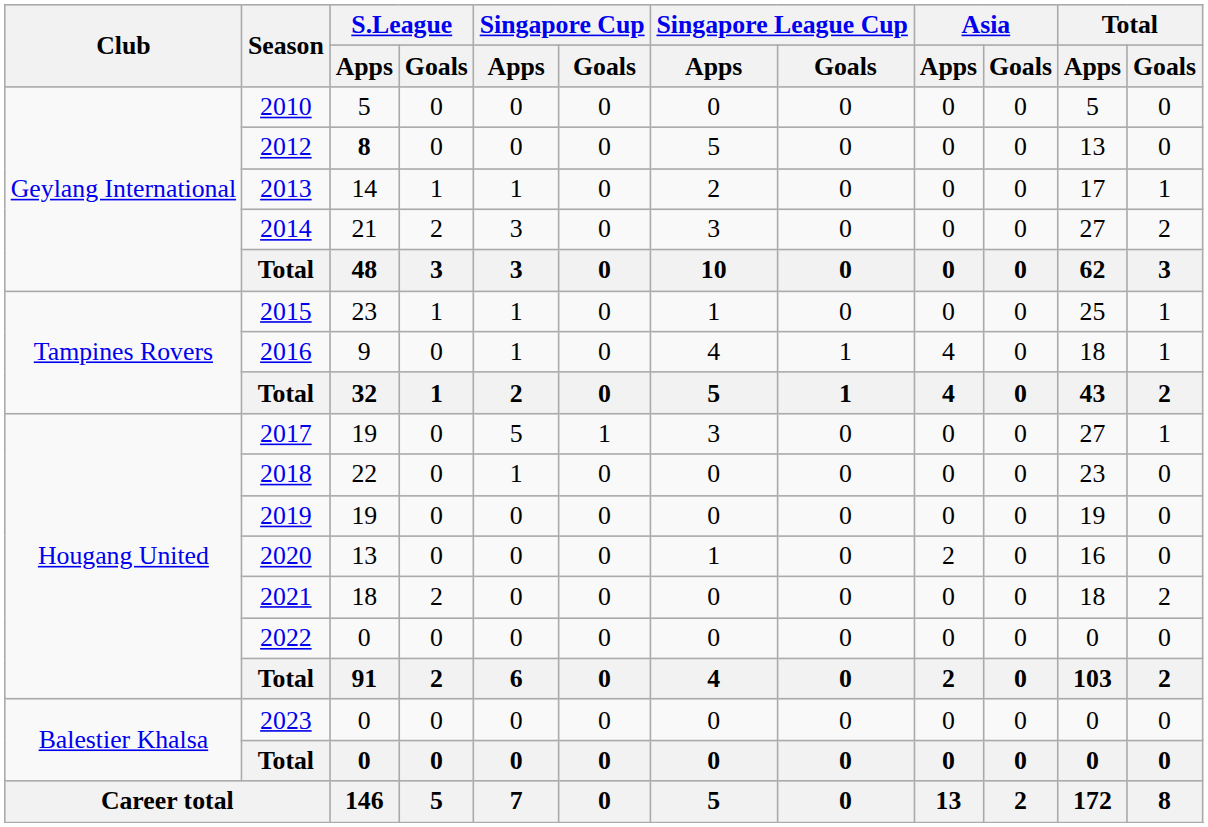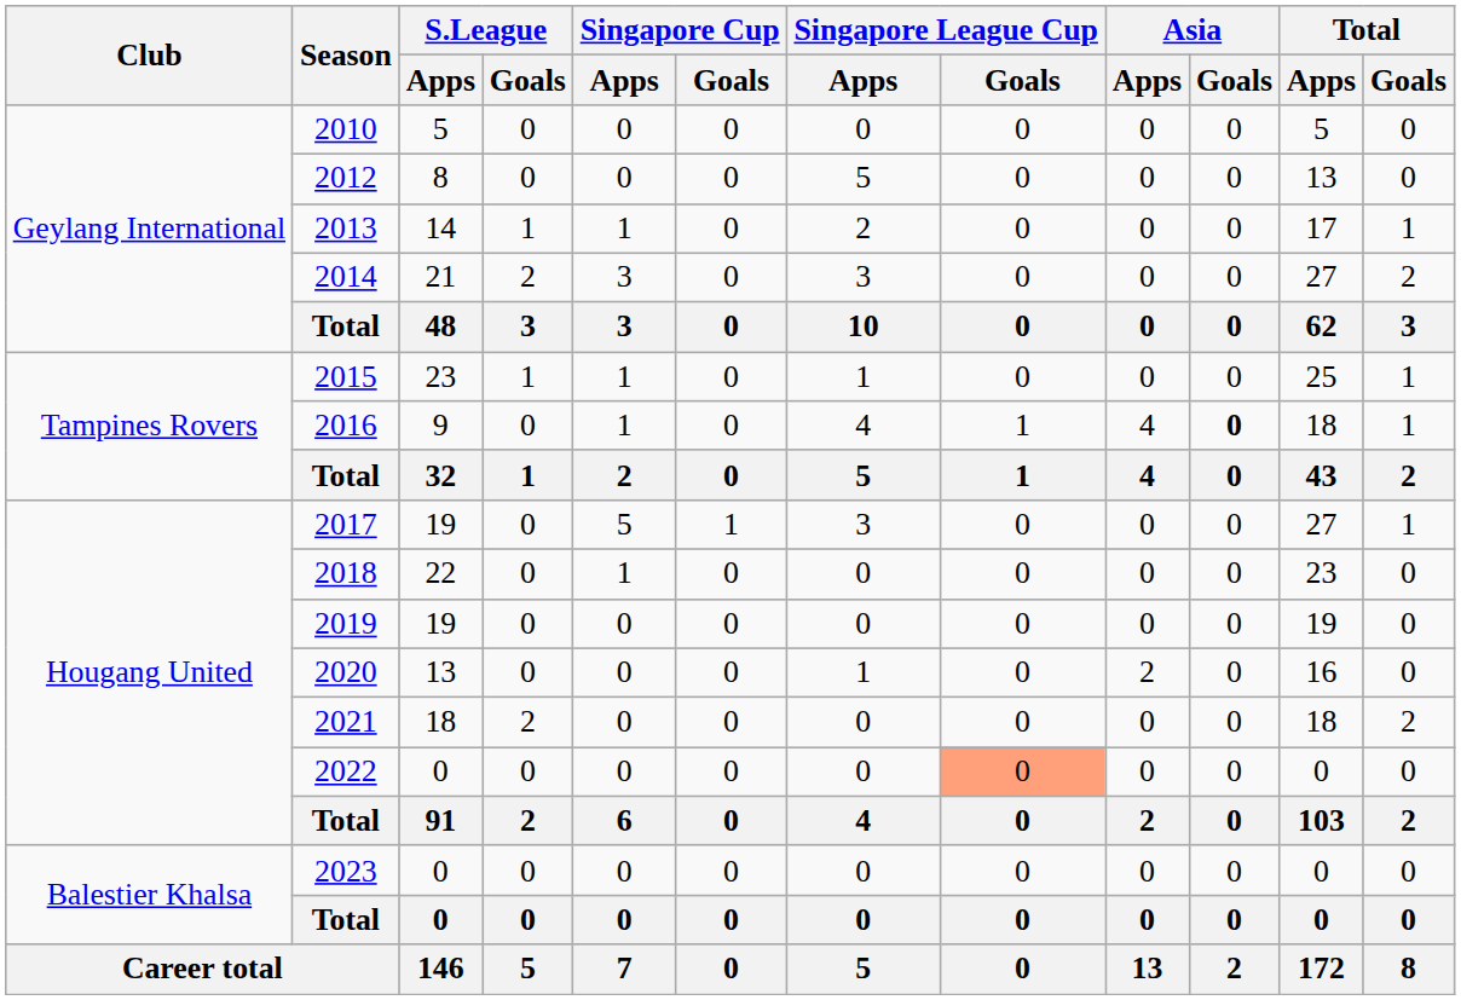2012 | S.League / Apps: bold -> normal
2016 | Asia / Goals: normal -> bold
2022 | Singapore League Cup / Goals: no background -> lightsalmon background
